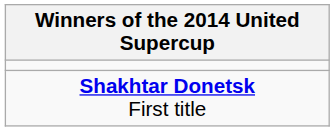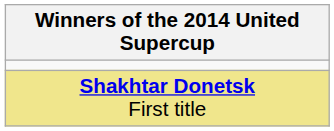row 3 | column 1: no background -> khaki background
